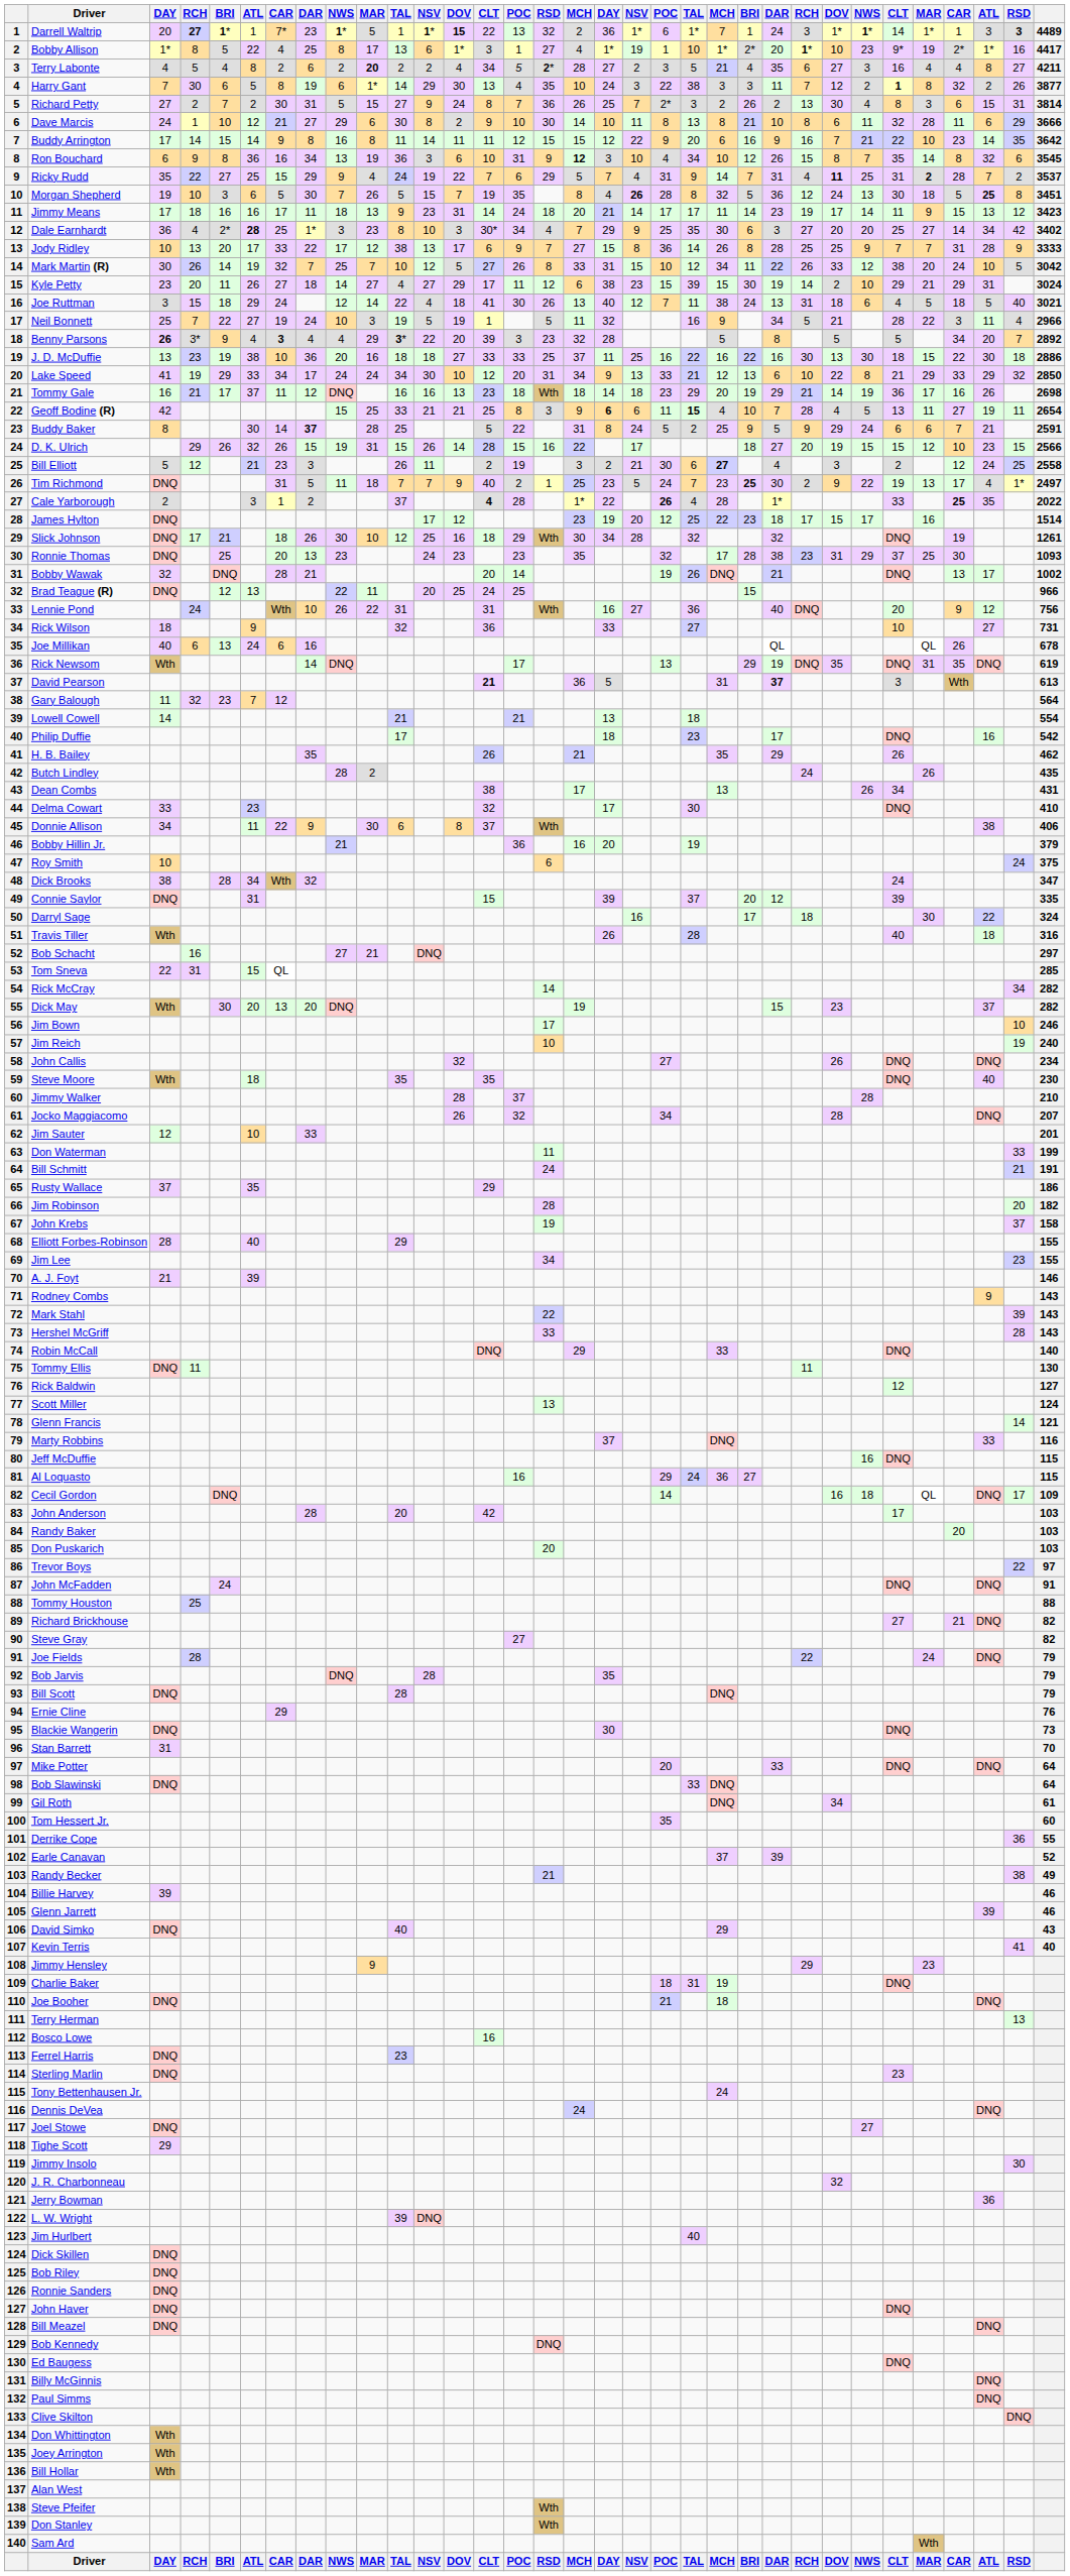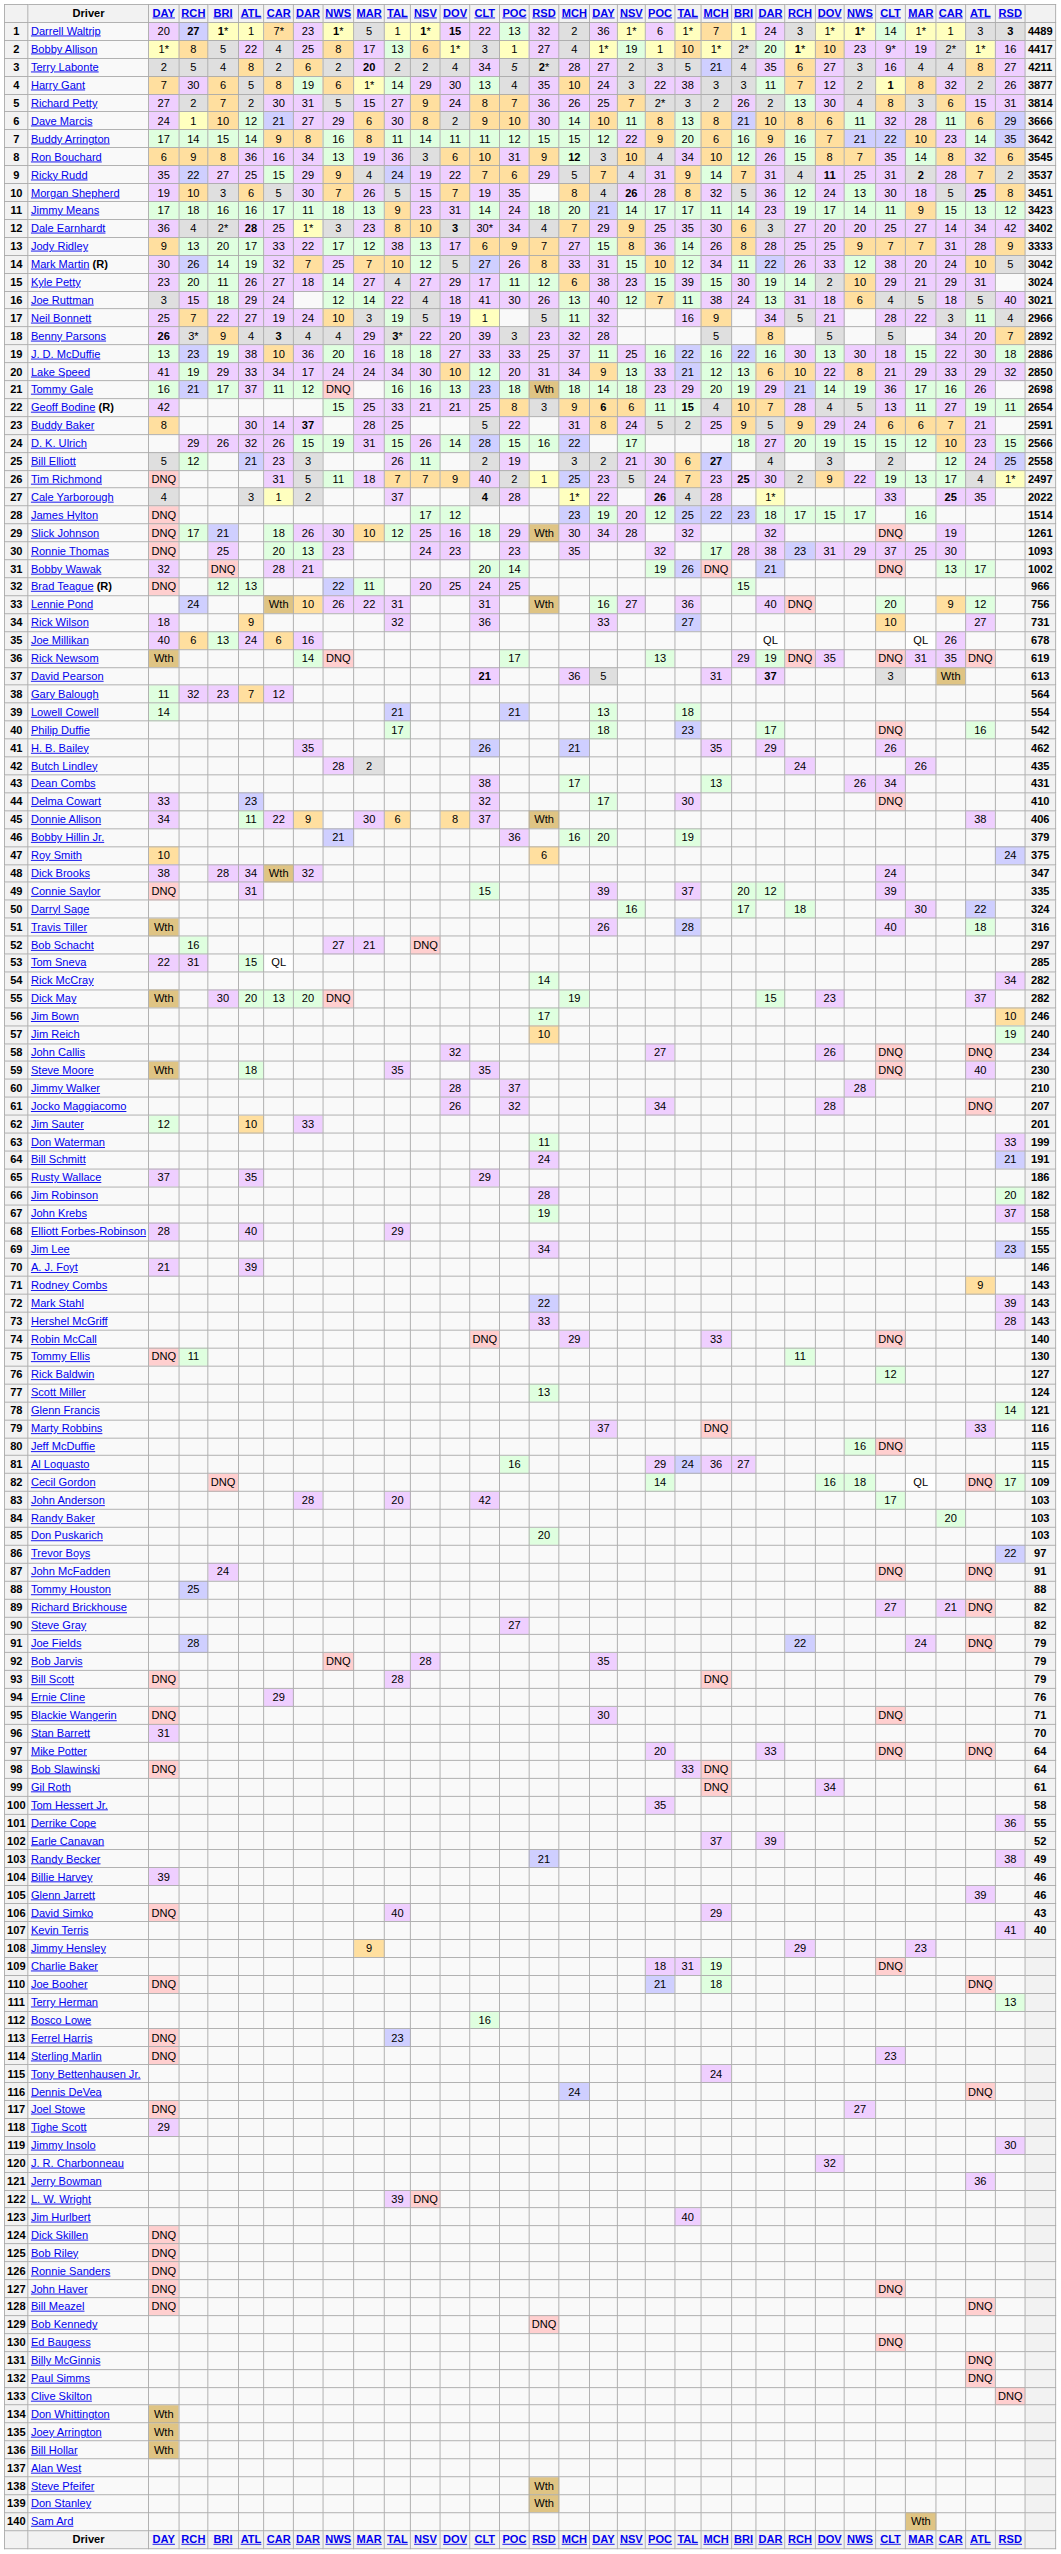Terry Labonte | column 3: 4 -> 2
Dale Earnhardt | column 13: normal -> bold
Jody Ridley | column 3: 10 -> 9
Cale Yarborough | column 3: 2 -> 4
Blackie Wangerin | column 33: 73 -> 71
Tom Hessert Jr. | column 33: 60 -> 58
